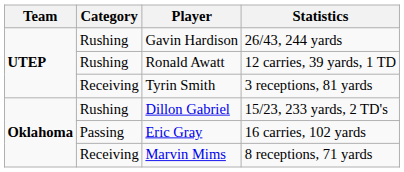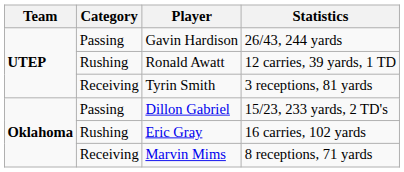Gavin Hardison | Category: Rushing -> Passing
Dillon Gabriel | Category: Rushing -> Passing
Eric Gray | Category: Passing -> Rushing
